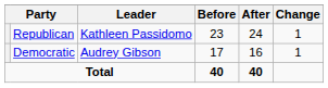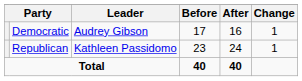rows swapped: Republican <-> Democratic
